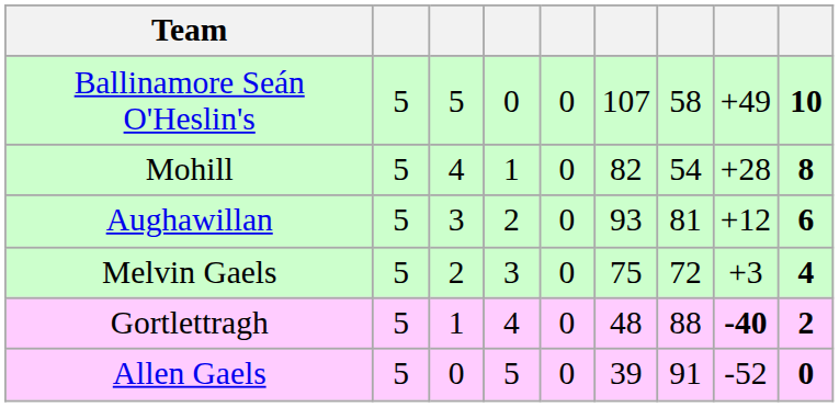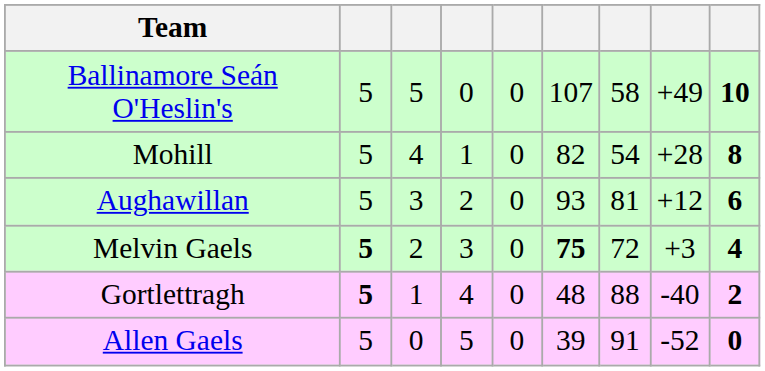Melvin Gaels | column 2: normal -> bold
Melvin Gaels | column 6: normal -> bold
Gortlettragh | column 2: normal -> bold
Gortlettragh | column 8: bold -> normal
